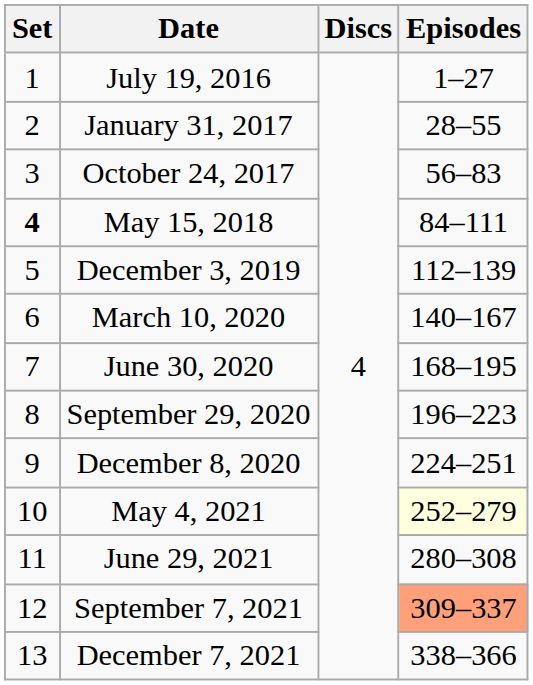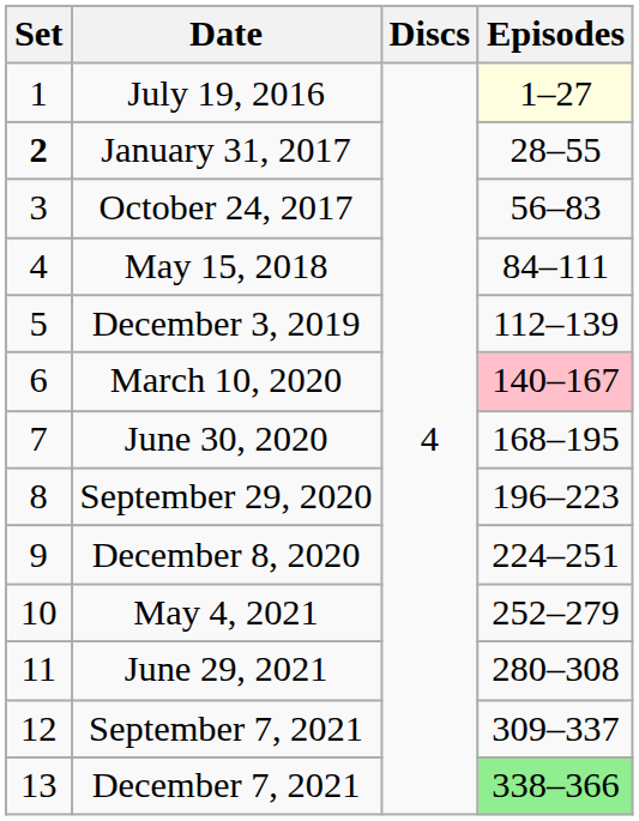July 19, 2016 | Episodes: no background -> lightyellow background
January 31, 2017 | Set: normal -> bold
May 15, 2018 | Set: bold -> normal
March 10, 2020 | Episodes: no background -> pink background
May 4, 2021 | Episodes: lightyellow background -> no background
September 7, 2021 | Episodes: lightsalmon background -> no background
December 7, 2021 | Episodes: no background -> lightgreen background
